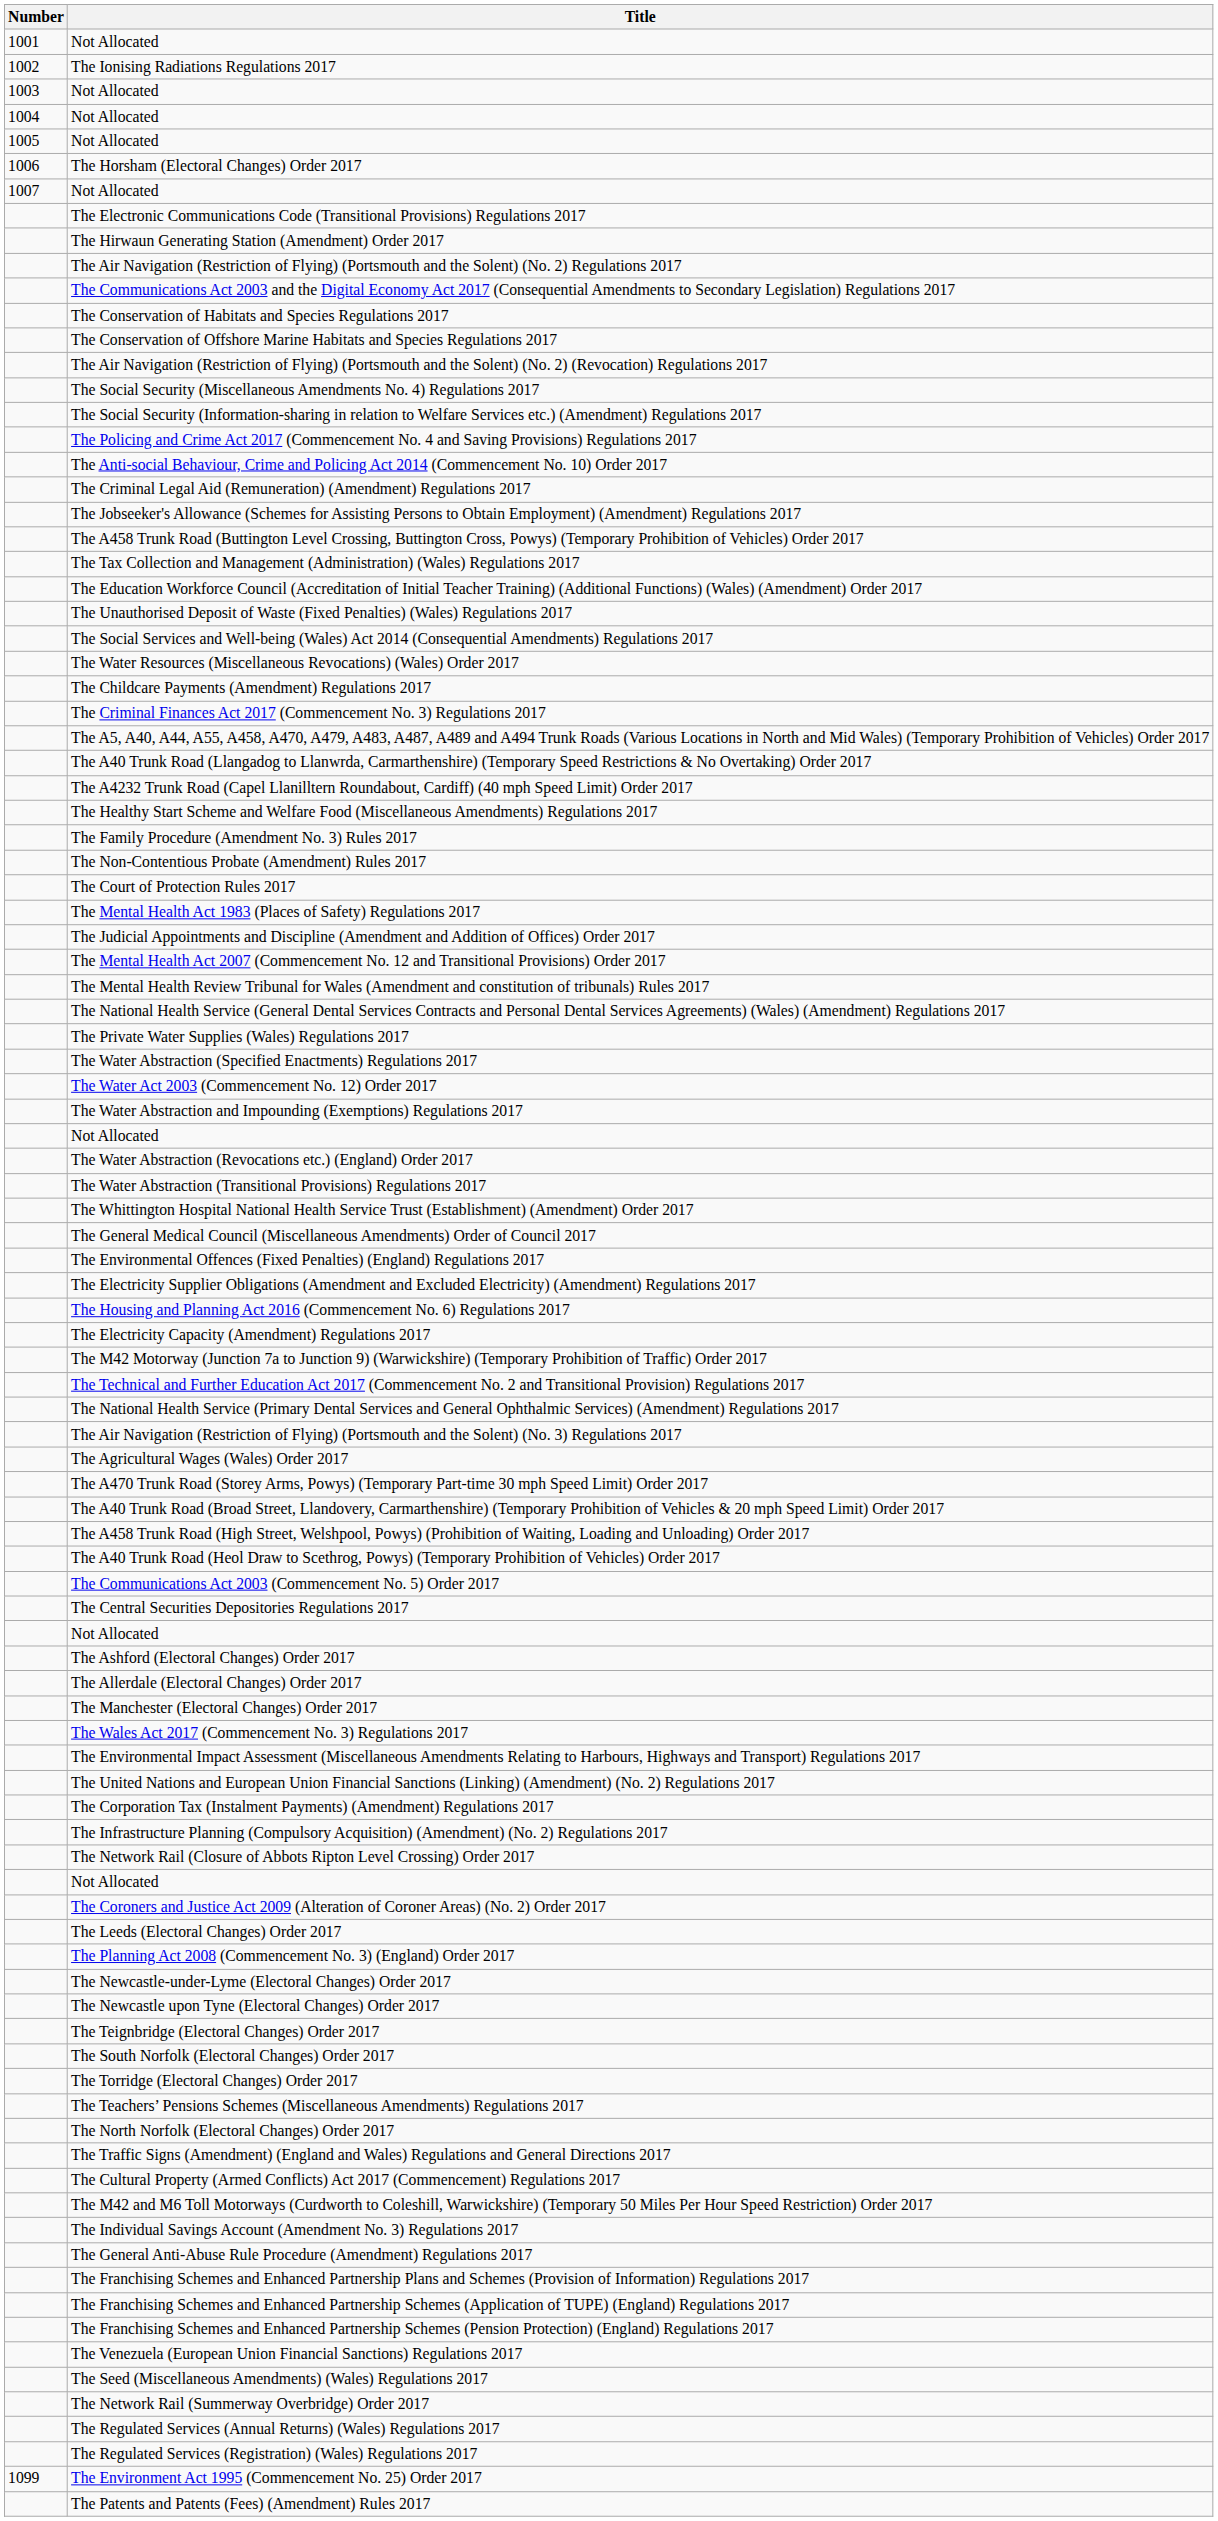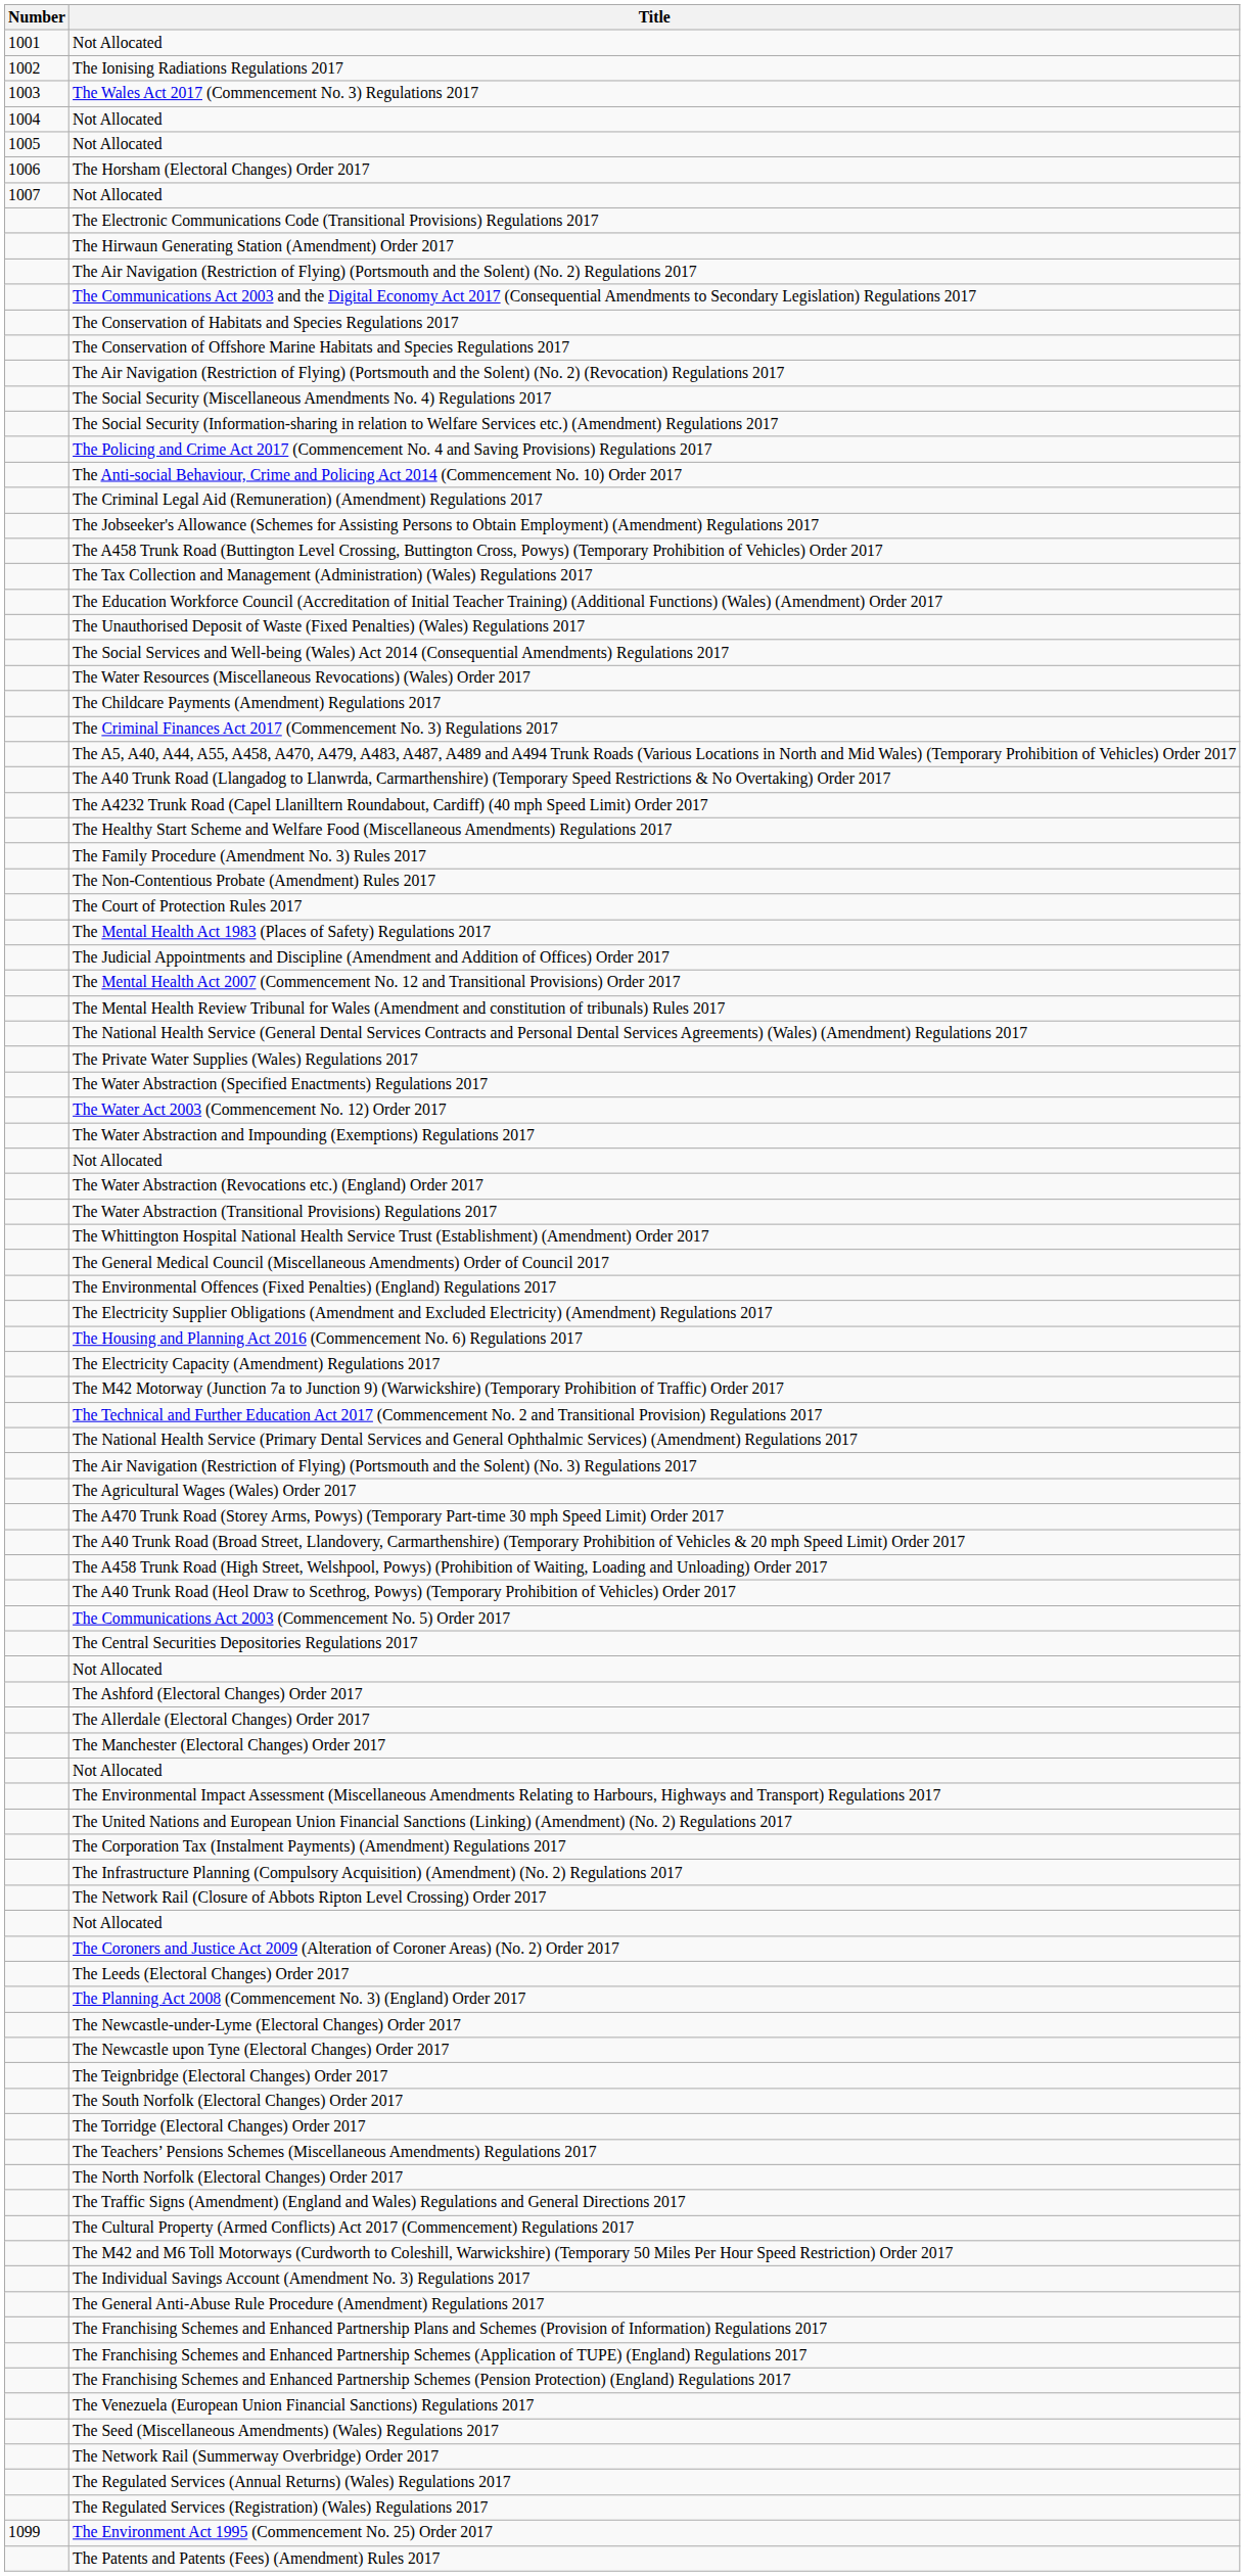row 4 | Title: Not Allocated -> The Wales Act 2017 (Commencement No. 3) Regulations 2017
row 70 | Title: The Wales Act 2017 (Commencement No. 3) Regulations 2017 -> Not Allocated
